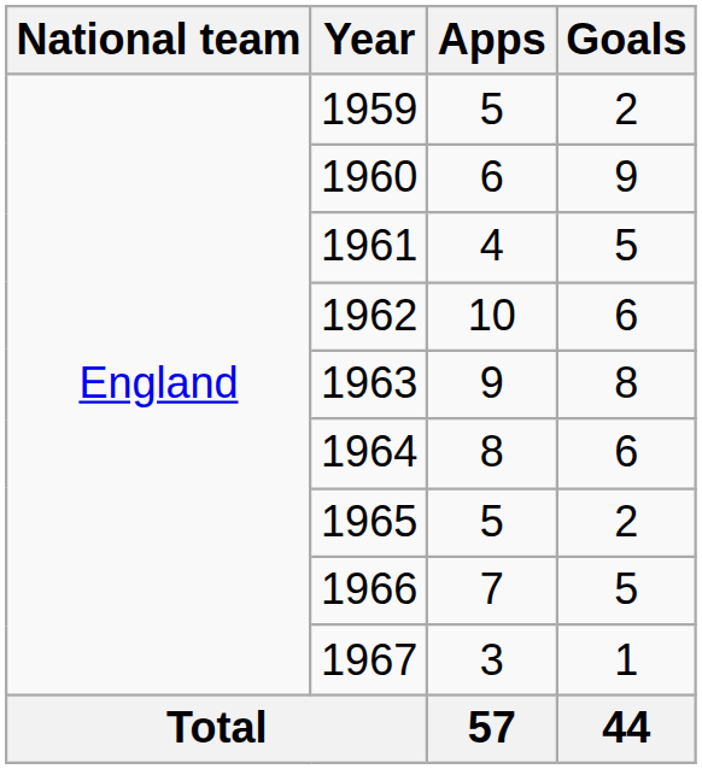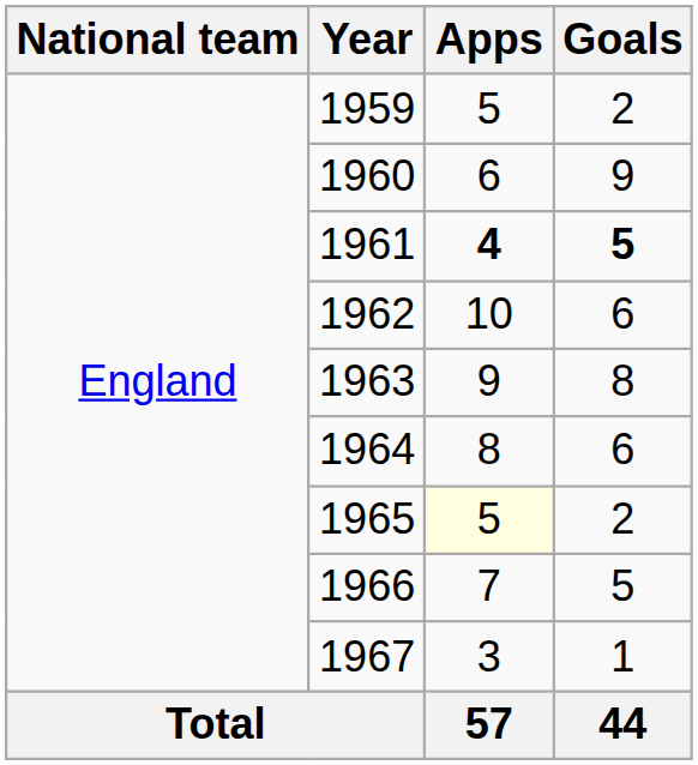1961 | Apps: normal -> bold
1961 | Goals: normal -> bold
1965 | Apps: no background -> lightyellow background
